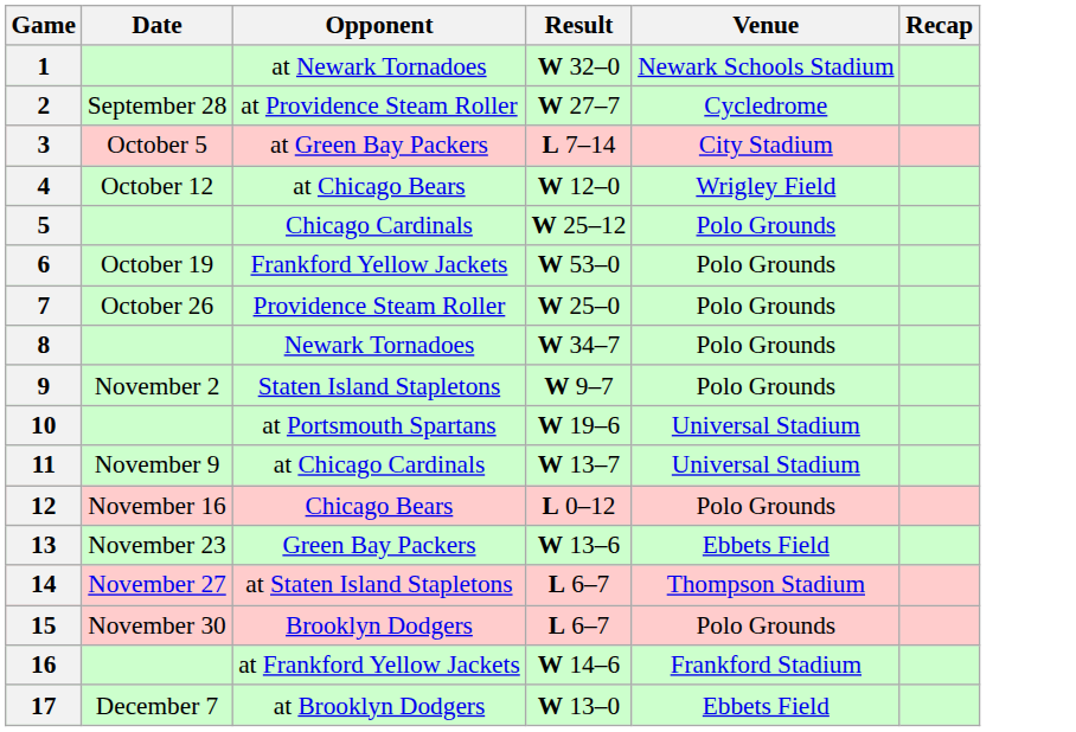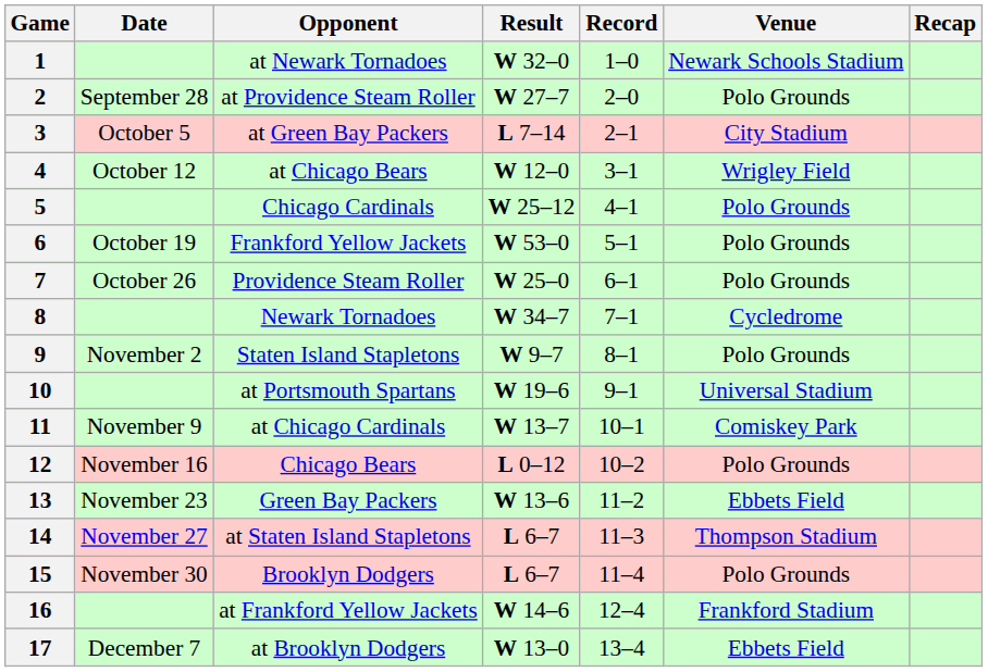+ column: Record | 1–0 | 2–0 | 2–1 | 3–1 | 4–1 | 5–1 | 6–1 | 7–1 | 8–1 | 9–1 | 10–1 | 10–2 | 11–2 | 11–3 | 11–4 | 12–4 | 13–4
2 | Venue: Cycledrome -> Polo Grounds
8 | Venue: Polo Grounds -> Cycledrome
11 | Venue: Universal Stadium -> Comiskey Park
